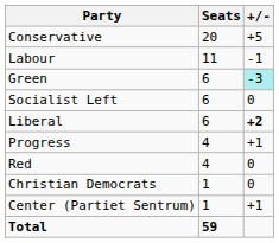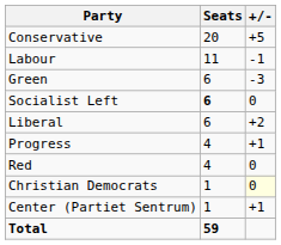Green | +/-: paleturquoise background -> no background
Socialist Left | Seats: normal -> bold
Liberal | +/-: bold -> normal
Christian Democrats | +/-: no background -> lightyellow background
